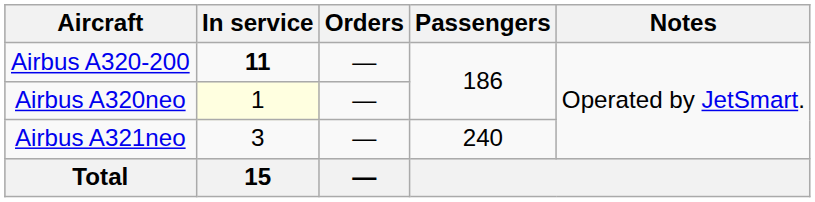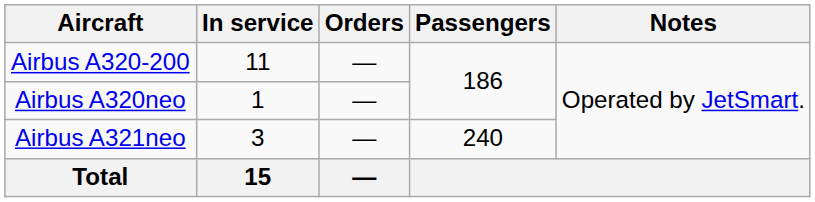Airbus A320-200 | In service: bold -> normal
Airbus A320neo | In service: lightyellow background -> no background
